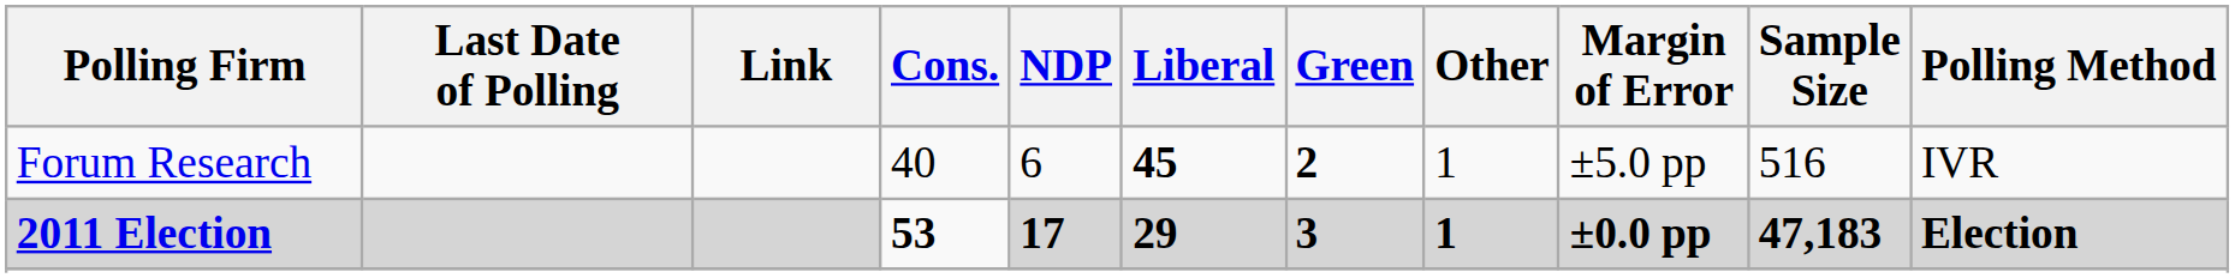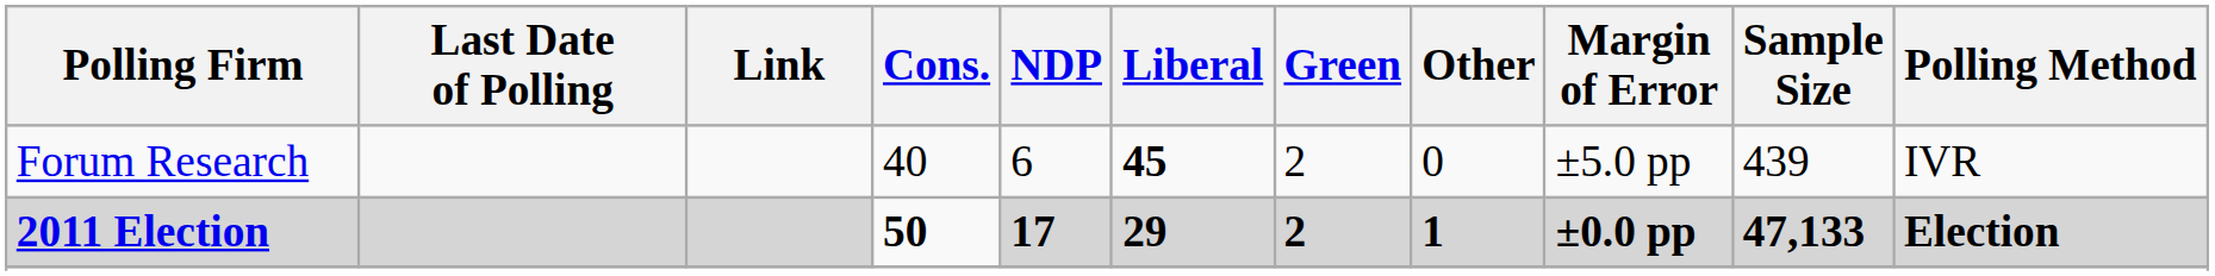Forum Research | Green: bold -> normal
Forum Research | Other: 1 -> 0
Forum Research | Sample Size: 516 -> 439
2011 Election | Cons.: 53 -> 50
2011 Election | Green: 3 -> 2
2011 Election | Sample Size: 47,183 -> 47,133
